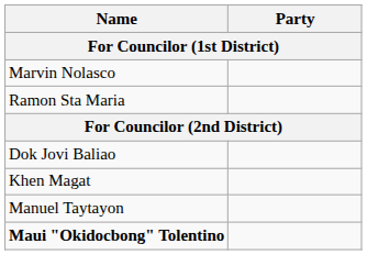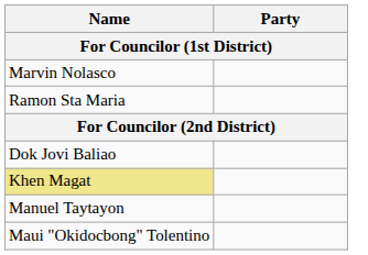Khen Magat | Name: no background -> khaki background
Maui "Okidocbong" Tolentino | Name: bold -> normal
